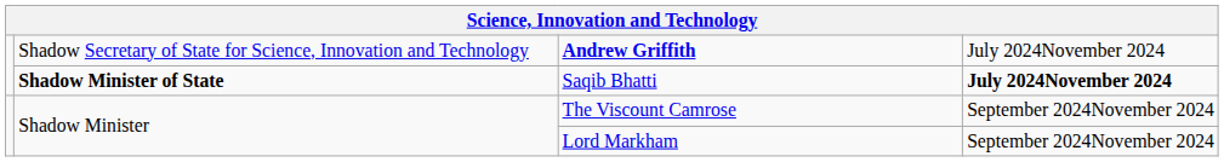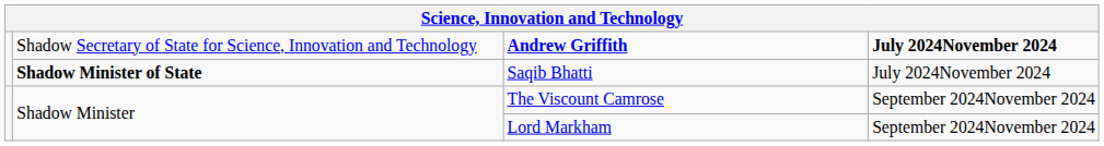Andrew Griffith | column 4: normal -> bold
Saqib Bhatti | column 4: bold -> normal
